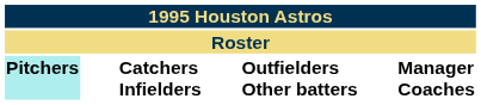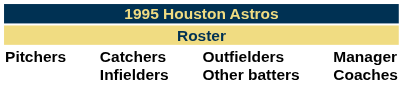Pitchers | column 1: paleturquoise background -> no background
